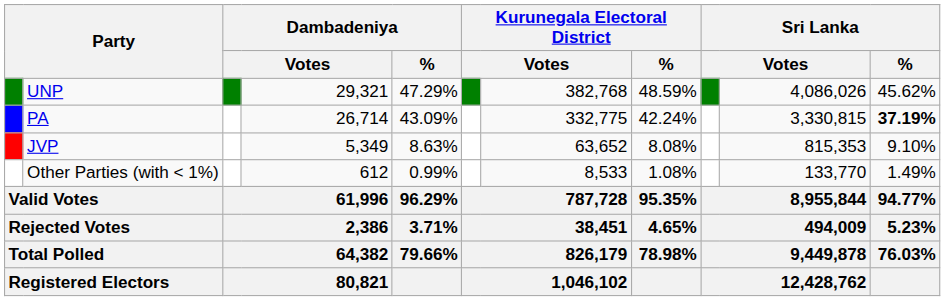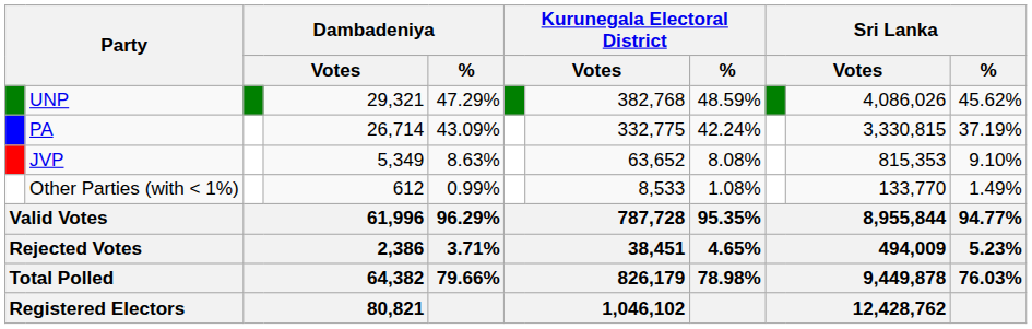PA | Sri Lanka / %: bold -> normal
